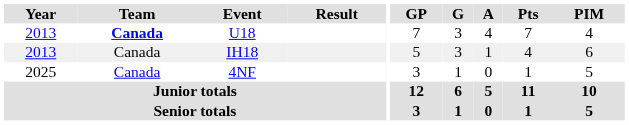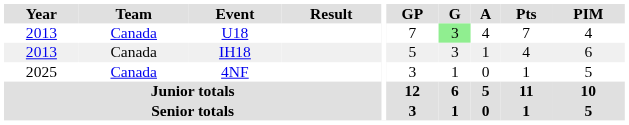U18 | Team: bold -> normal
U18 | G: no background -> lightgreen background
